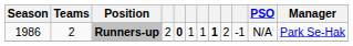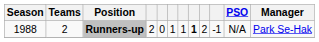Runners-up | Season: 1986 -> 1988
Runners-up | column 5: bold -> normal
